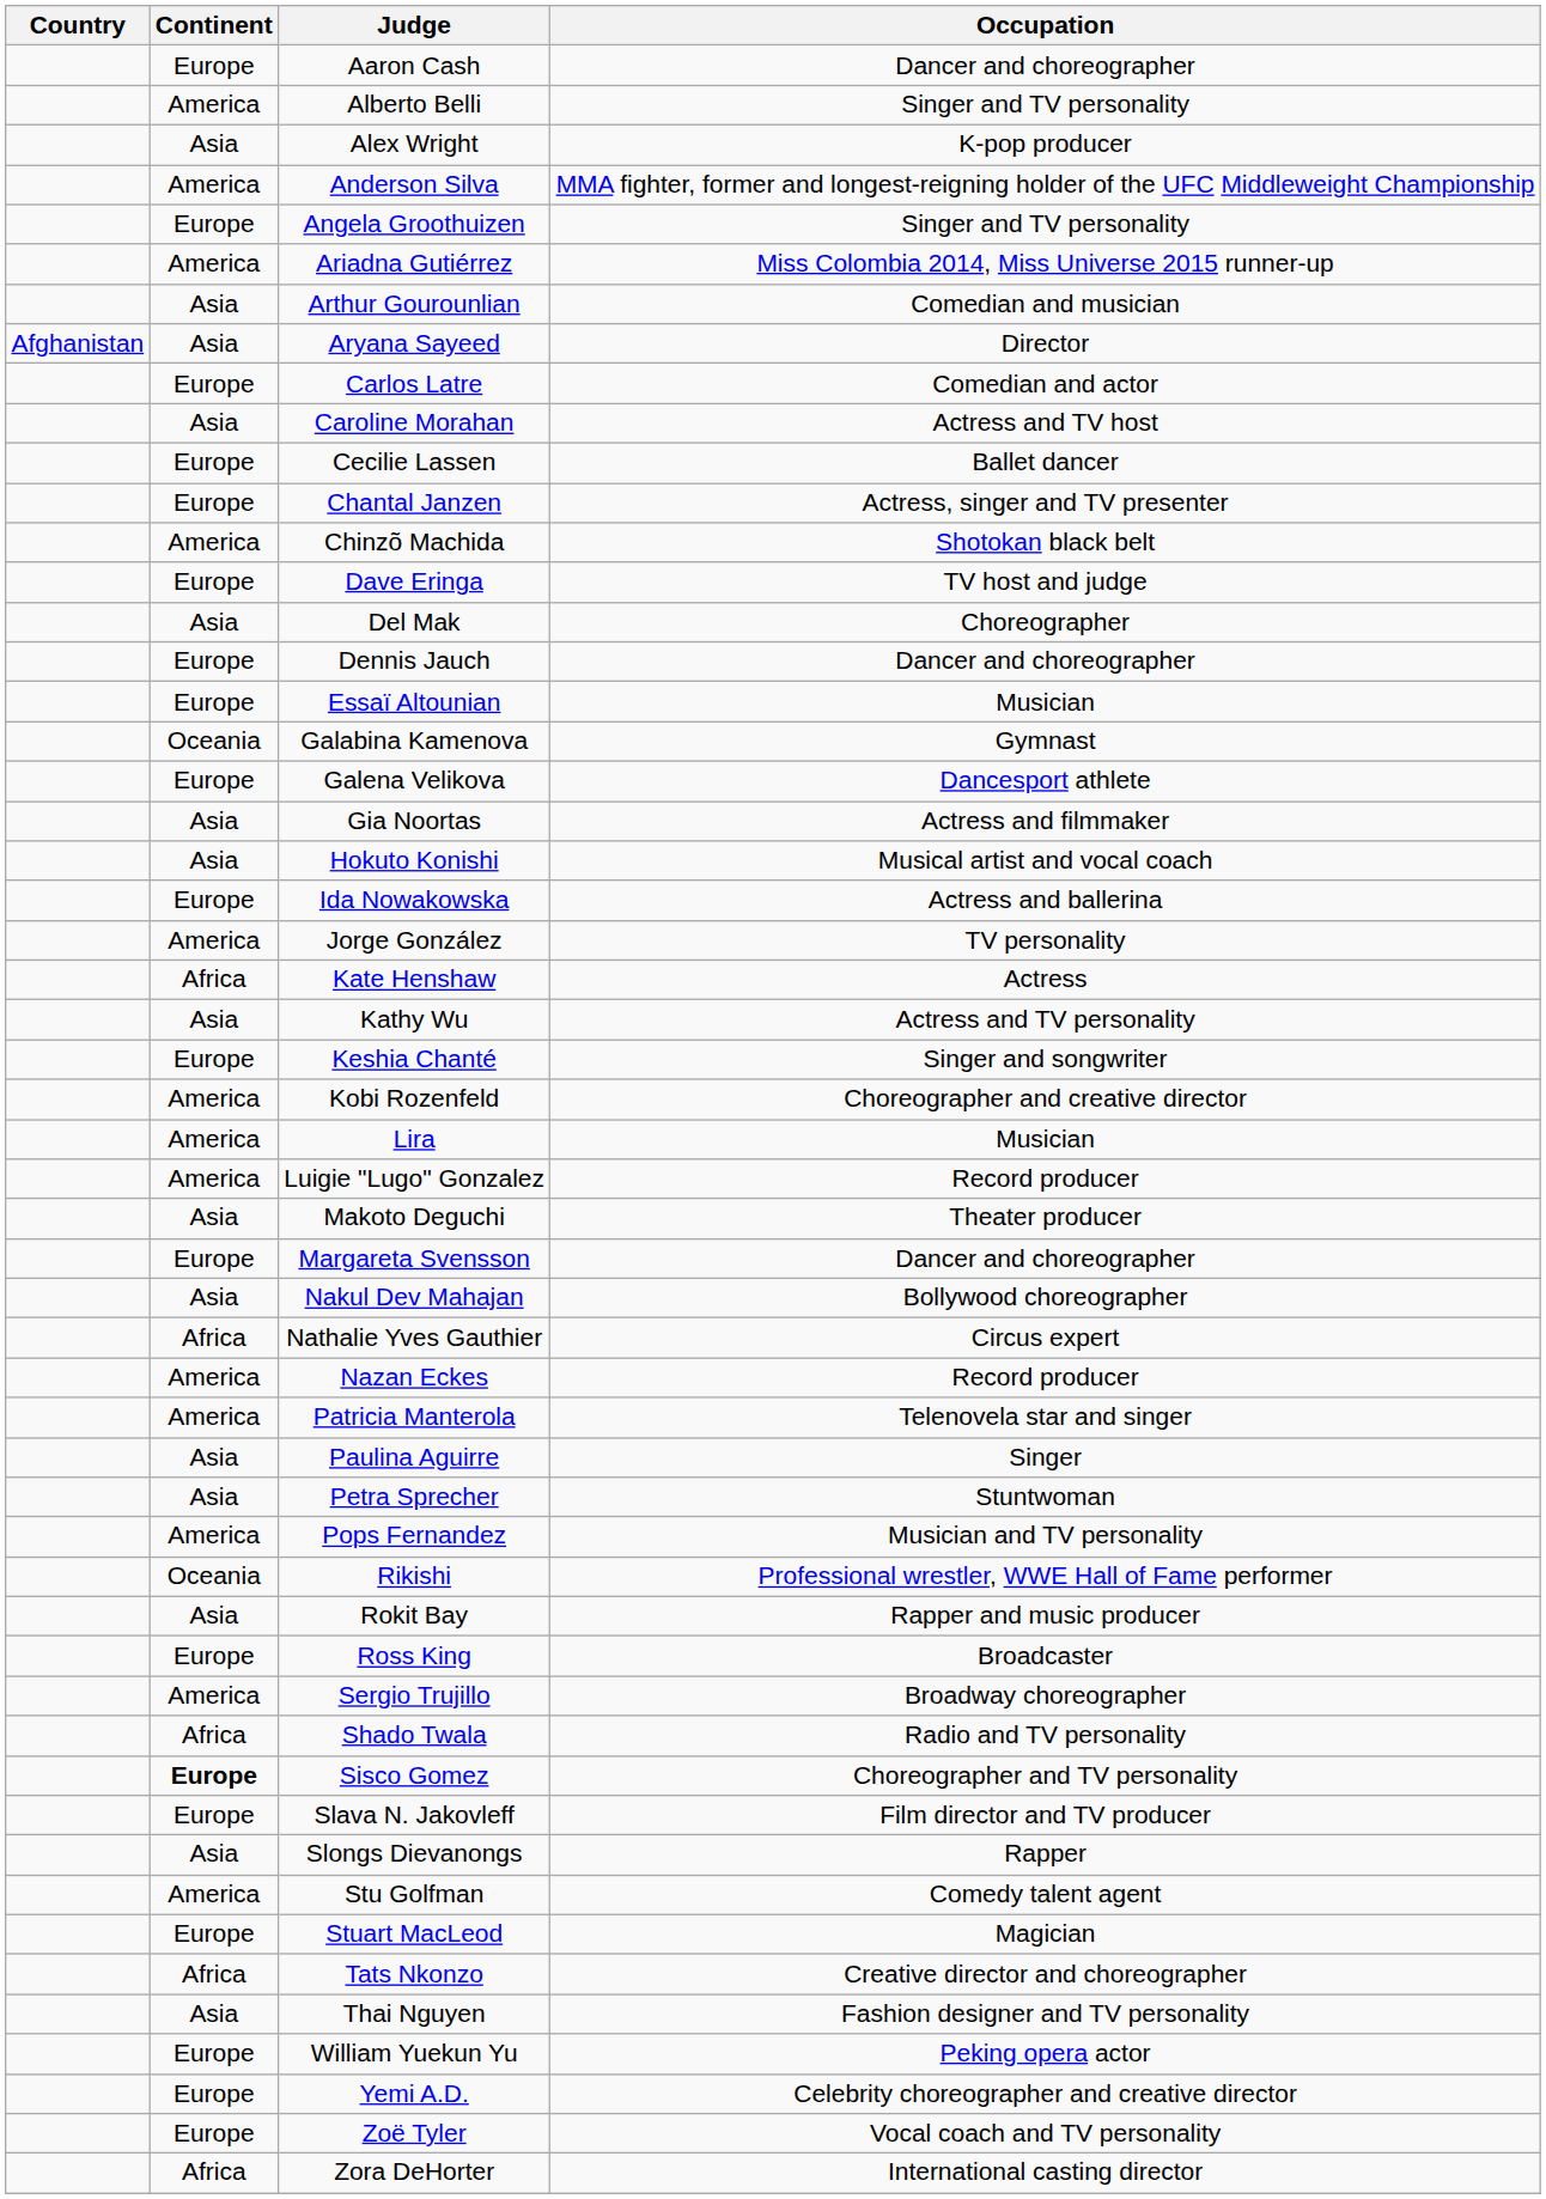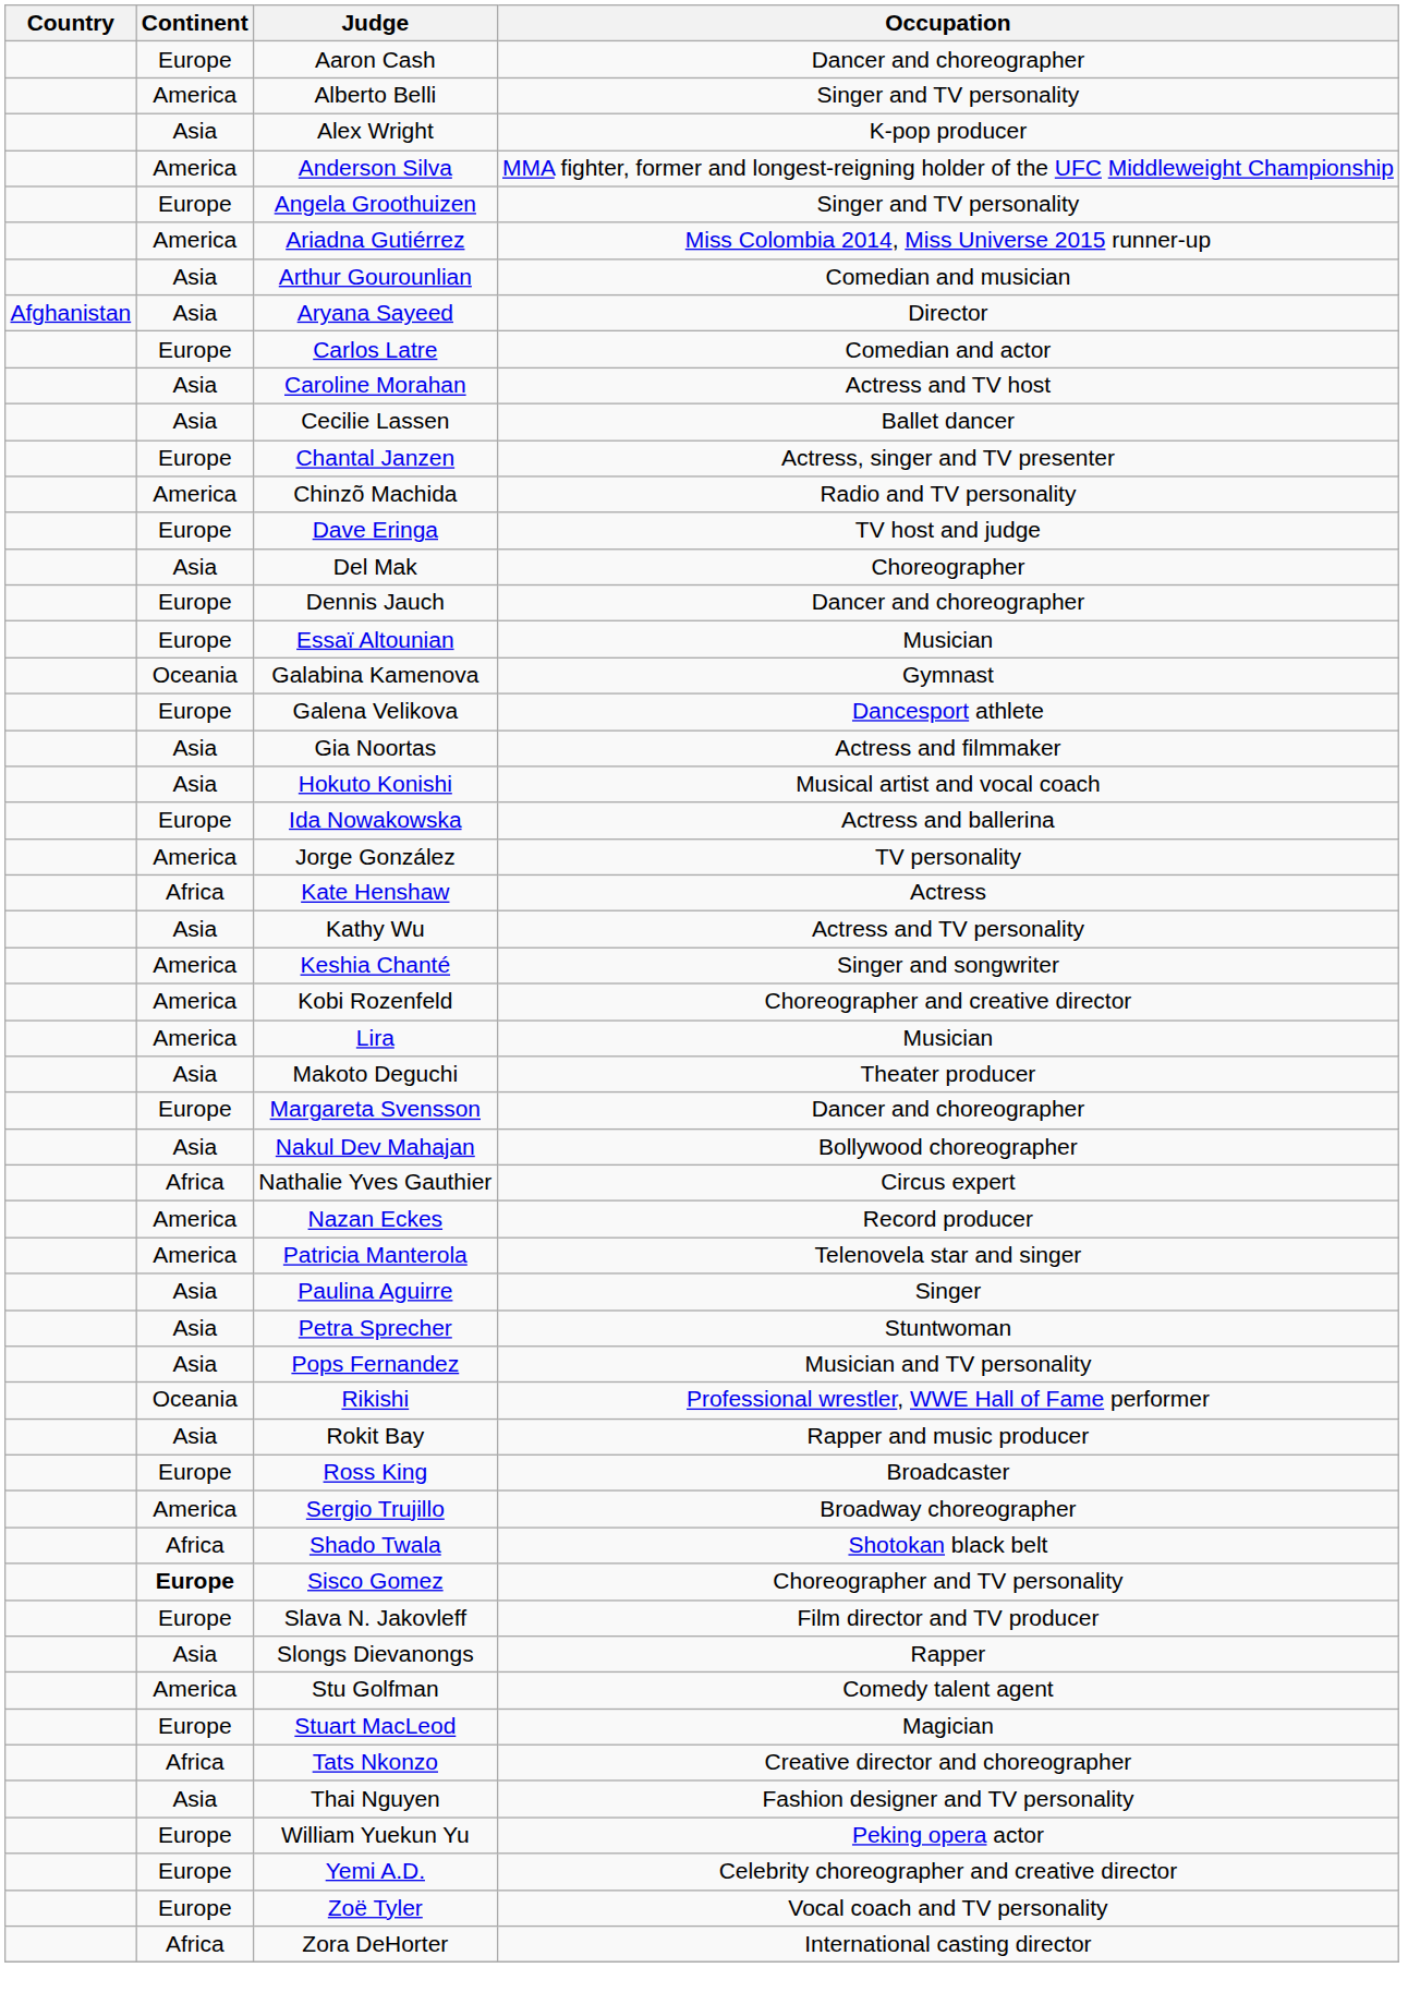Cecilie Lassen | Continent: Europe -> Asia
Chinzõ Machida | Occupation: Shotokan black belt -> Radio and TV personality
Keshia Chanté | Continent: Europe -> America
- row: America | Luigie "Lugo" Gonzalez | Record producer
Pops Fernandez | Continent: America -> Asia
Shado Twala | Occupation: Radio and TV personality -> Shotokan black belt
